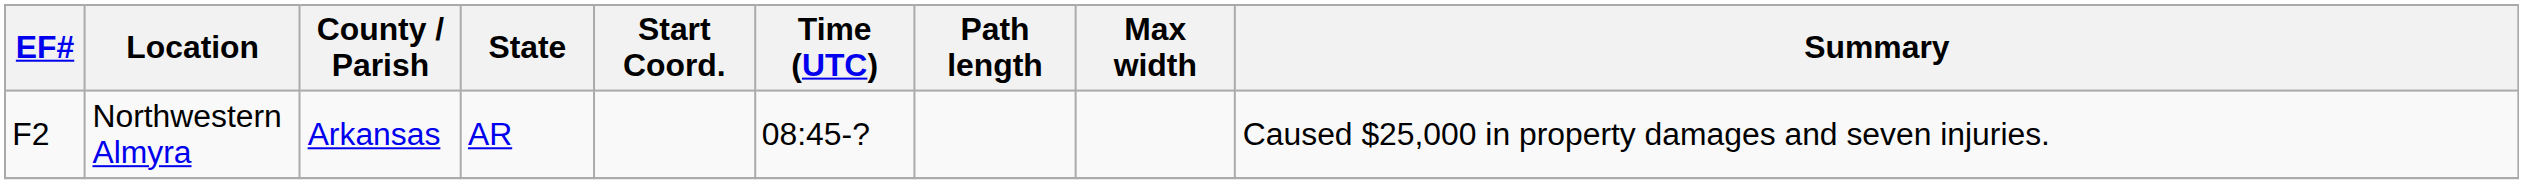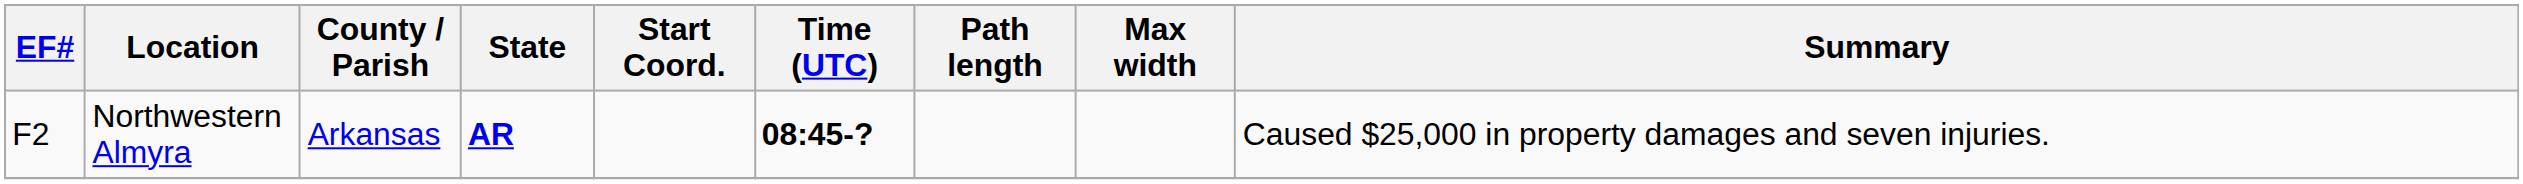Northwestern Almyra | State: normal -> bold
Northwestern Almyra | Time (UTC): normal -> bold
